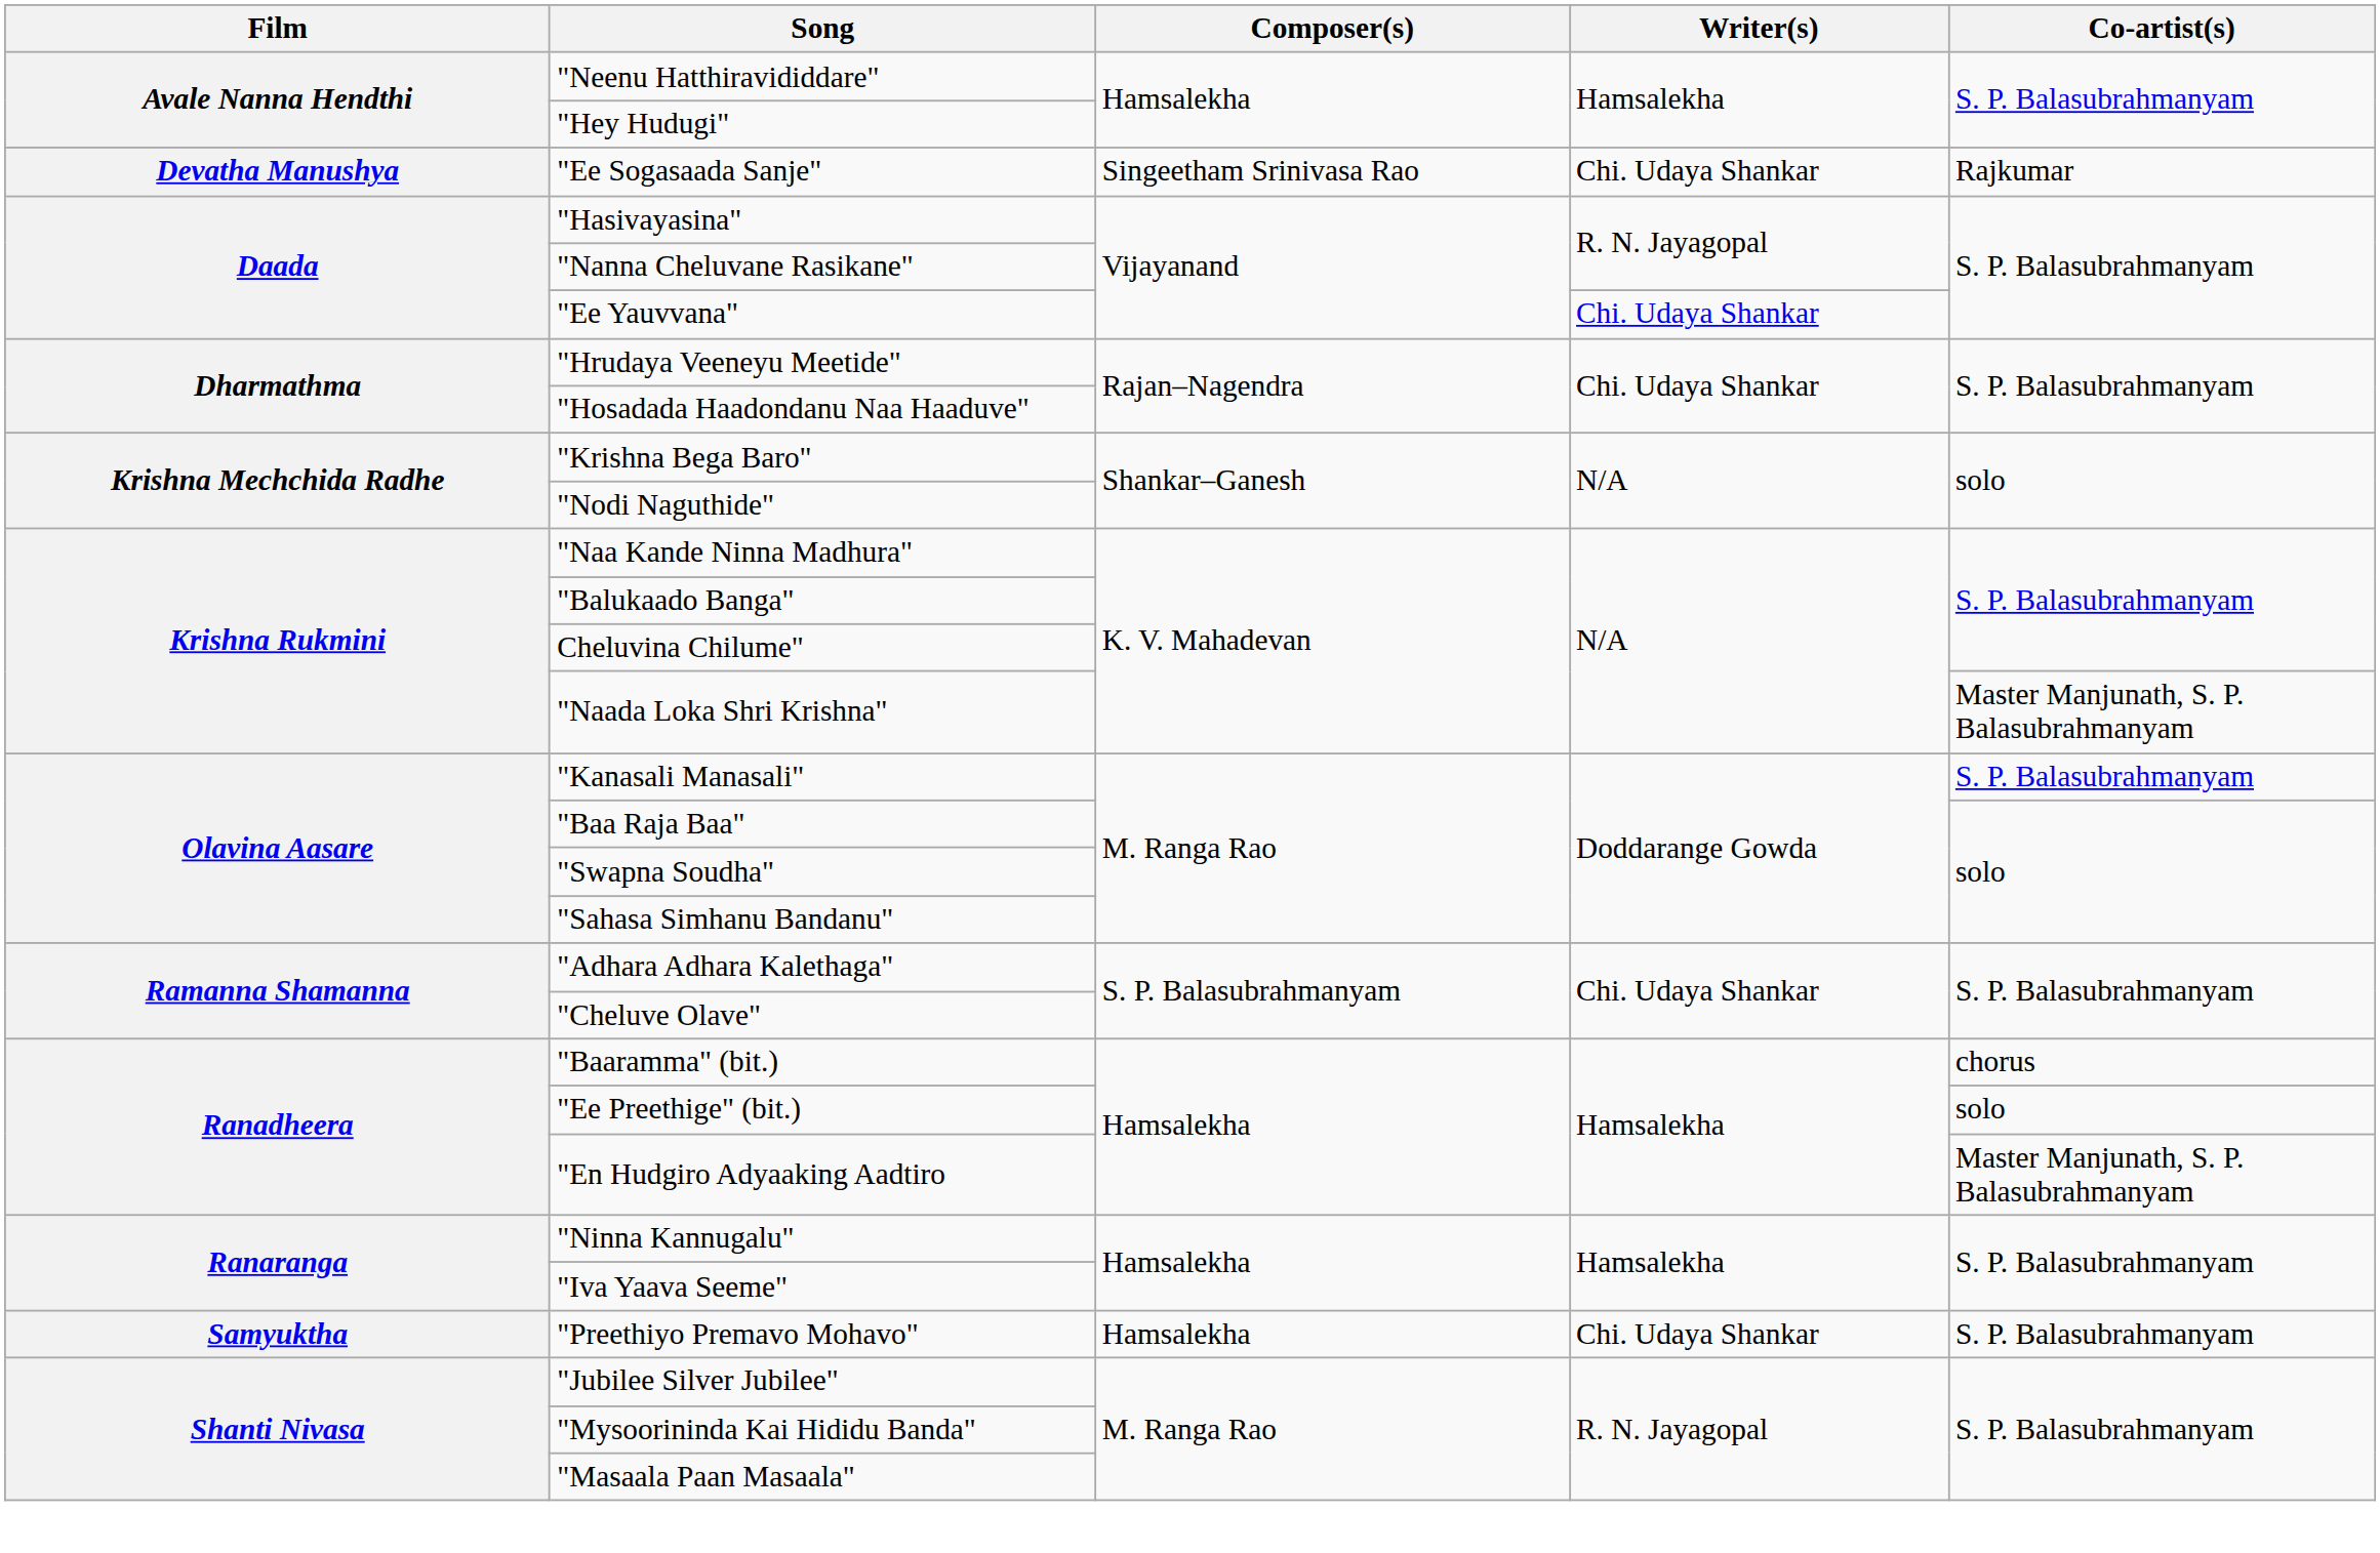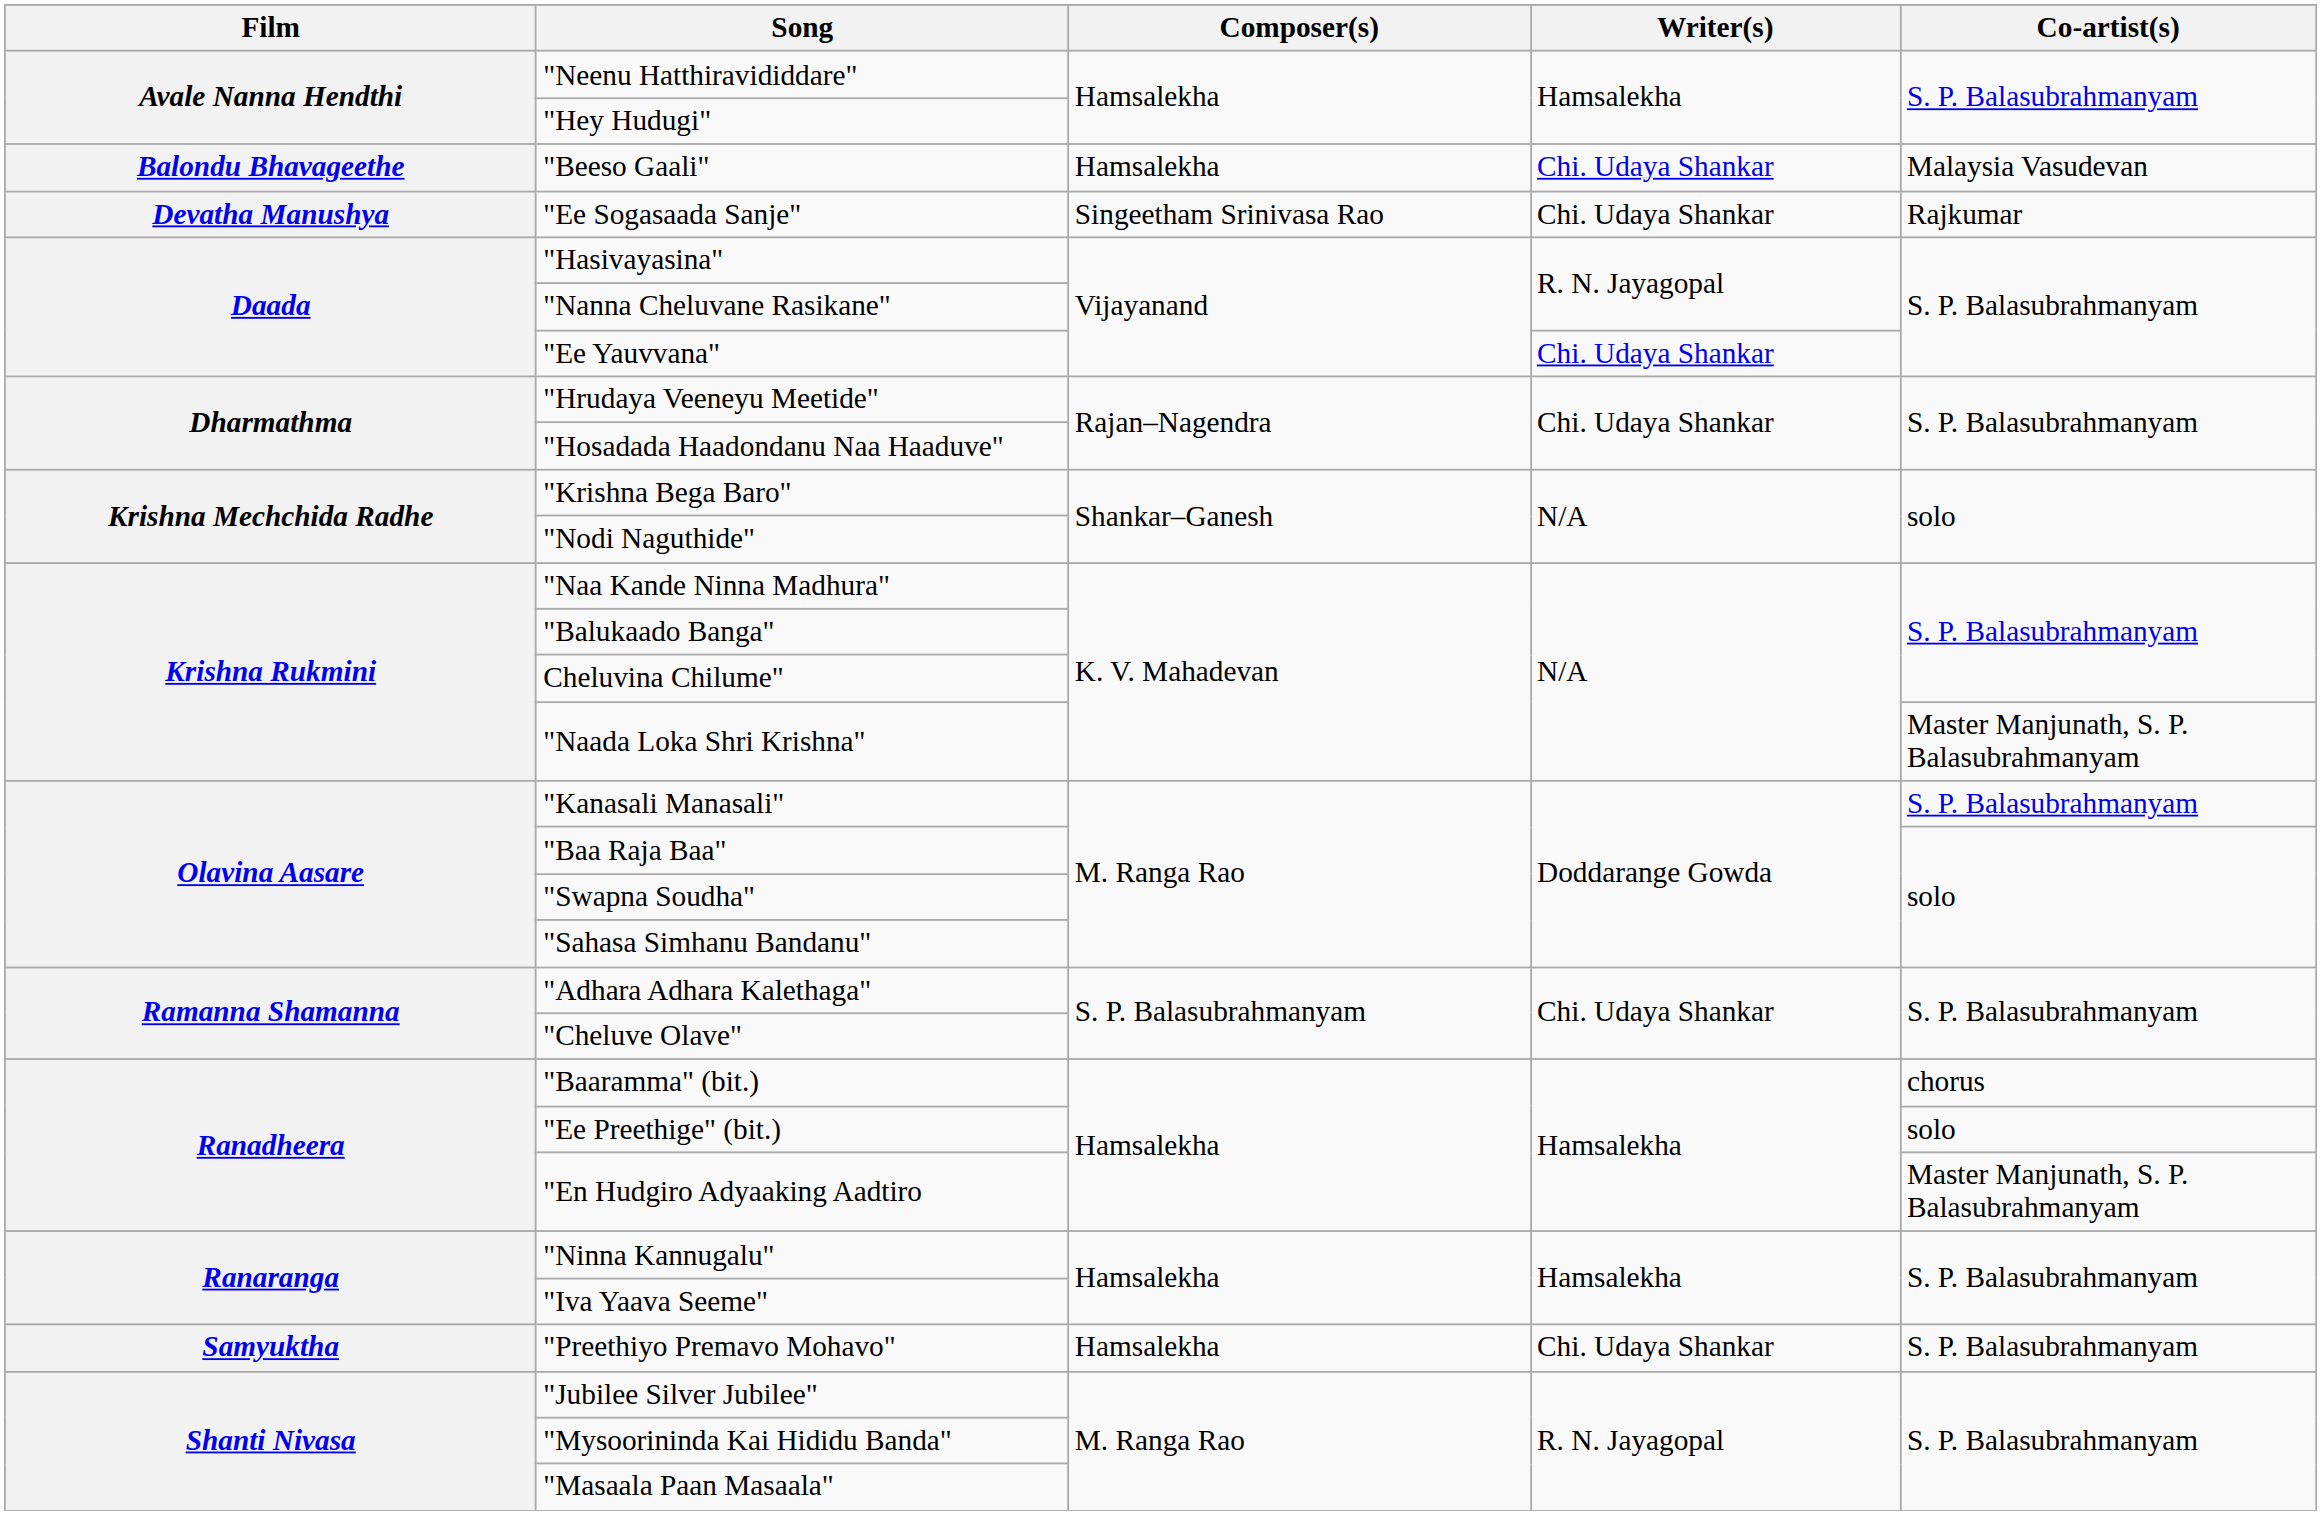+ row: Balondu Bhavageethe | "Beeso Gaali" | Hamsalekha | Chi. Udaya Shankar | Malaysia Vasudevan
